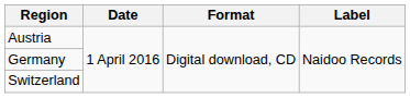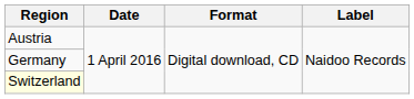Switzerland | Region: no background -> lightyellow background
